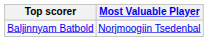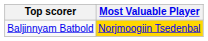Baljinnyam Batbold | Most Valuable Player: no background -> gold background
